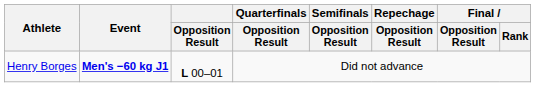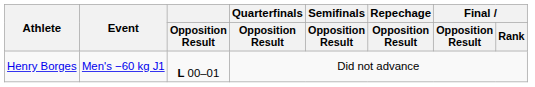Henry Borges | Event: bold -> normal
